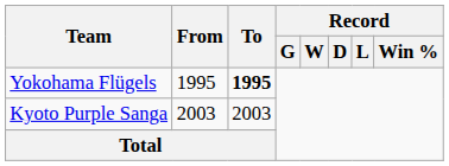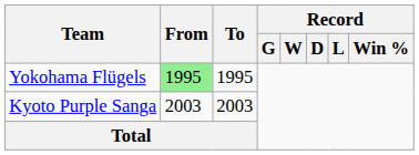Yokohama Flügels | From: no background -> lightgreen background
Yokohama Flügels | To: bold -> normal
